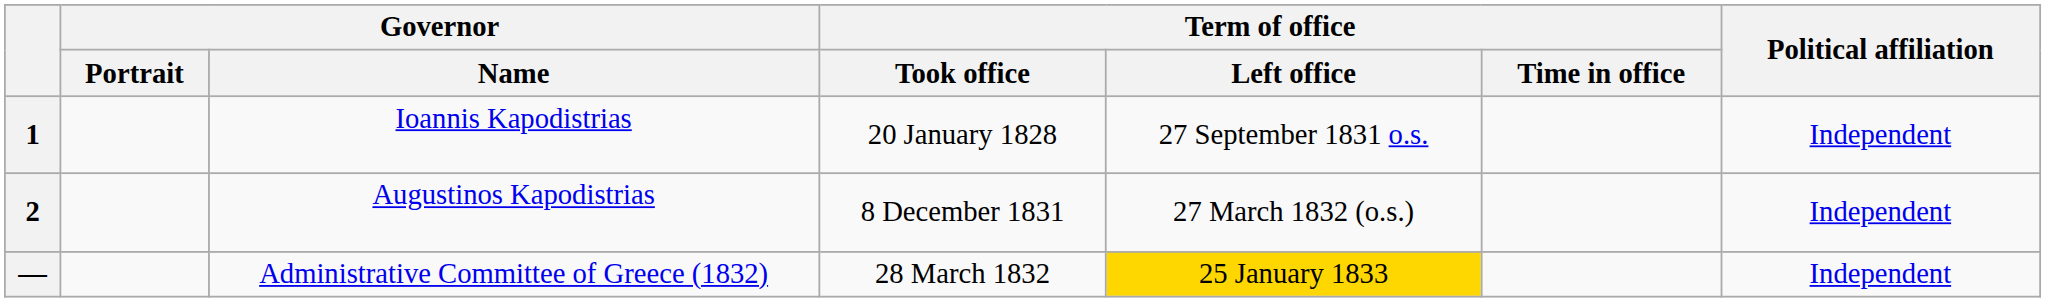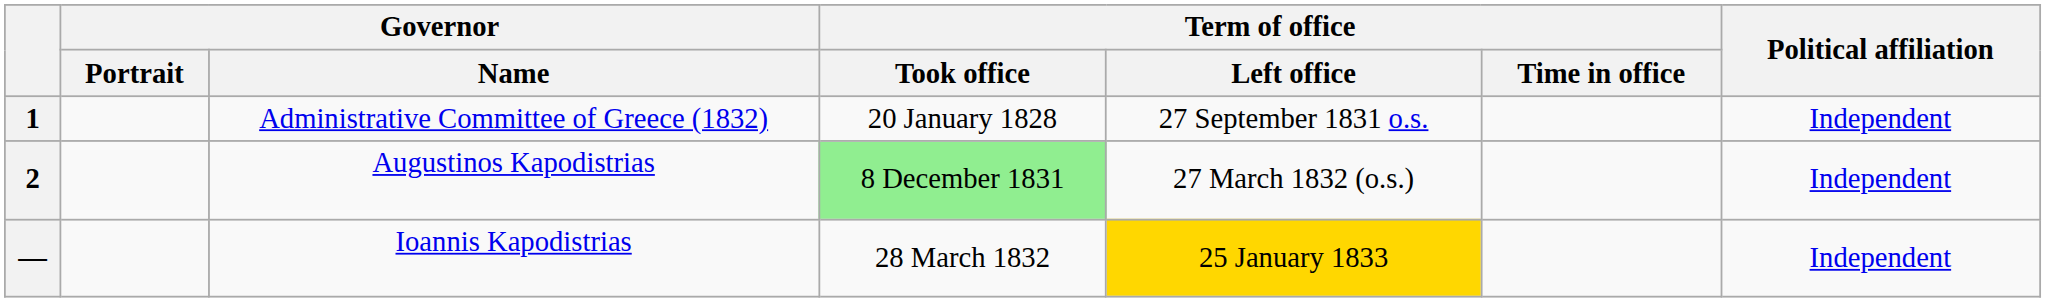1 | Governor / Name: Ioannis Kapodistrias -> Administrative Committee of Greece (1832)
2 | Term of office / Took office: no background -> lightgreen background
— | Governor / Name: Administrative Committee of Greece (1832) -> Ioannis Kapodistrias
